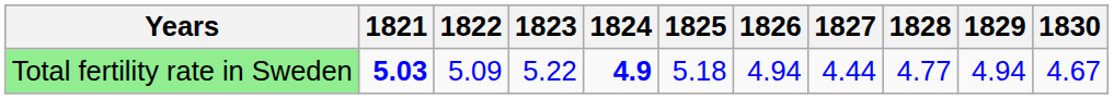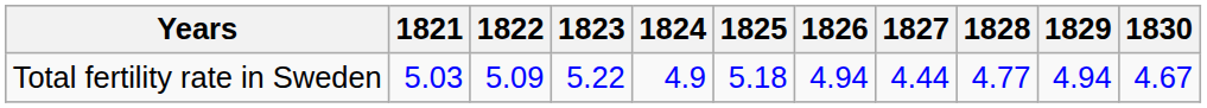row 2 | Years: lightgreen background -> no background
row 2 | 1821: bold -> normal
row 2 | 1824: bold -> normal
